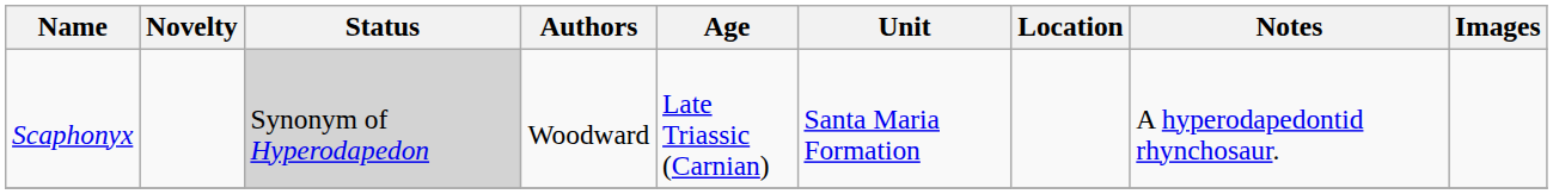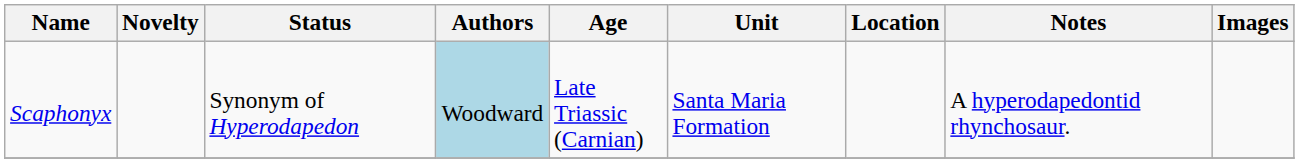Scaphonyx | Status: lightgrey background -> no background
Scaphonyx | Authors: no background -> lightblue background
